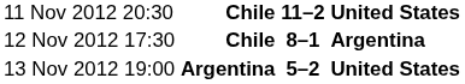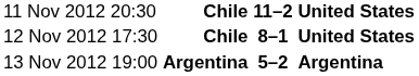12 Nov 2012 17:30 | column 4: Argentina -> United States
13 Nov 2012 19:00 | column 4: United States -> Argentina
